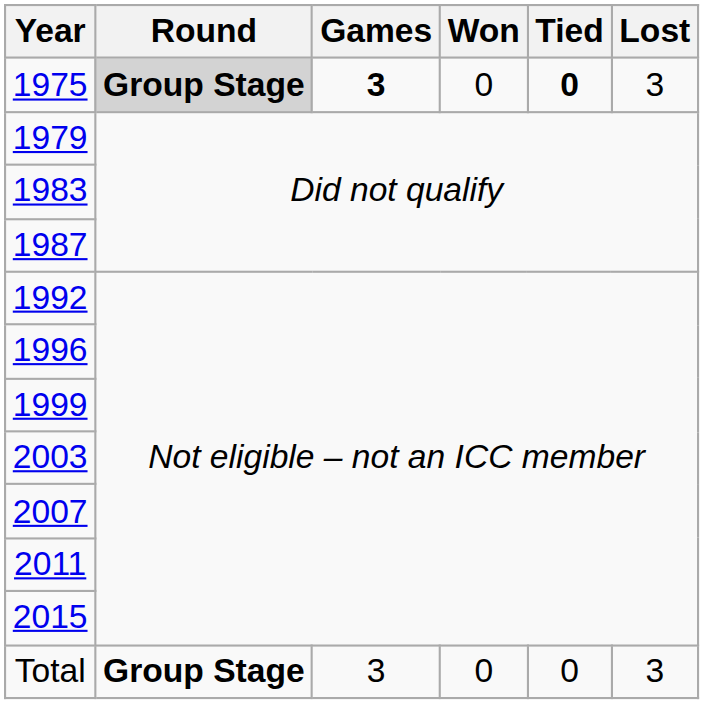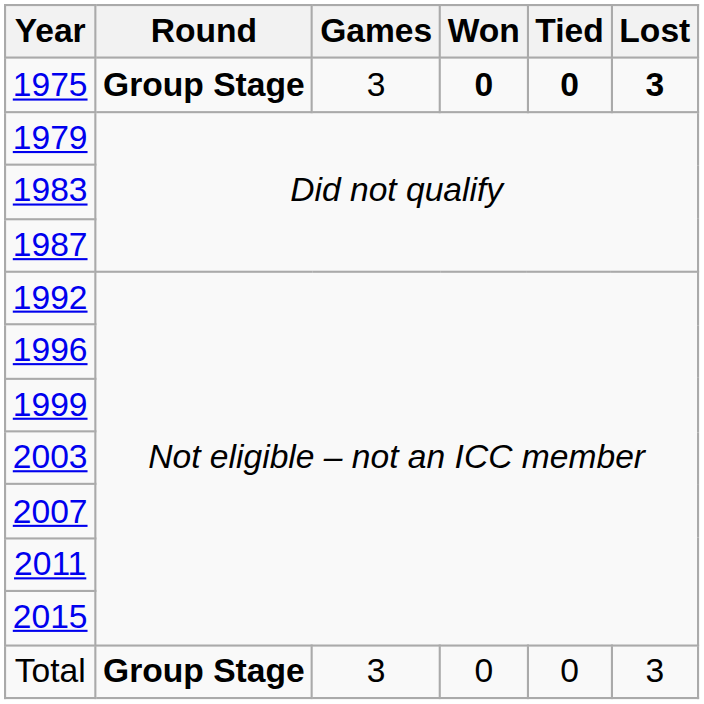1975 | Round: lightgrey background -> no background
1975 | Games: bold -> normal
1975 | Won: normal -> bold
1975 | Lost: normal -> bold
